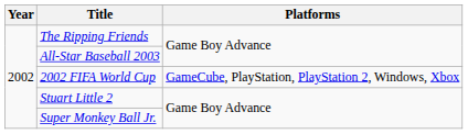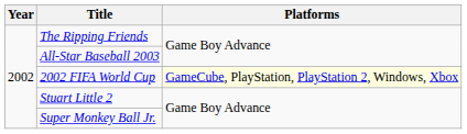2002 FIFA World Cup | Platforms: no background -> lightyellow background
